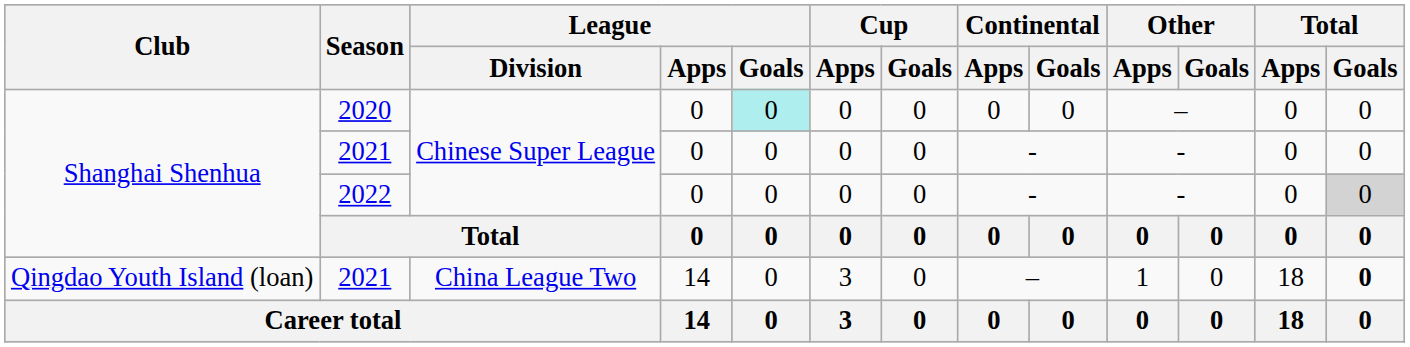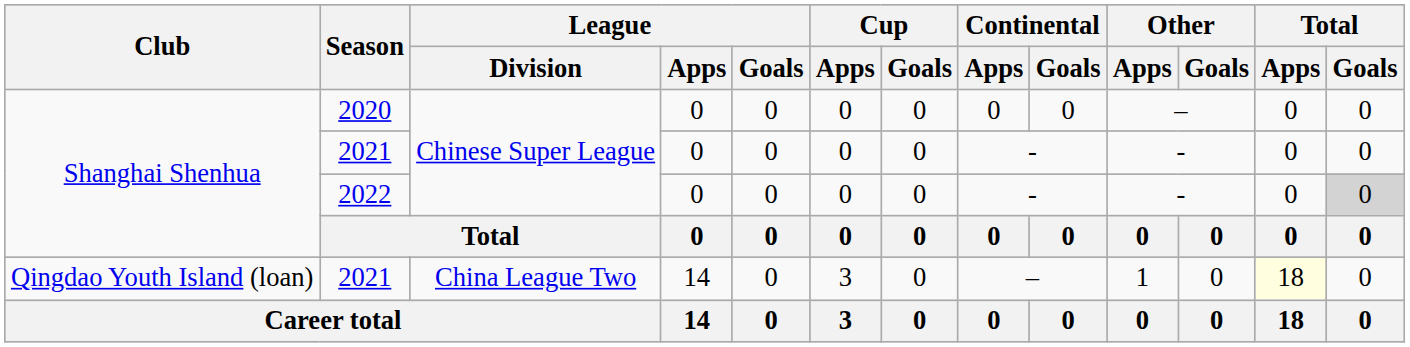2020 | League / Goals: paleturquoise background -> no background
Qingdao Youth Island (loan) / 2021 | Total / Apps: no background -> lightyellow background
Qingdao Youth Island (loan) / 2021 | Total / Goals: bold -> normal
